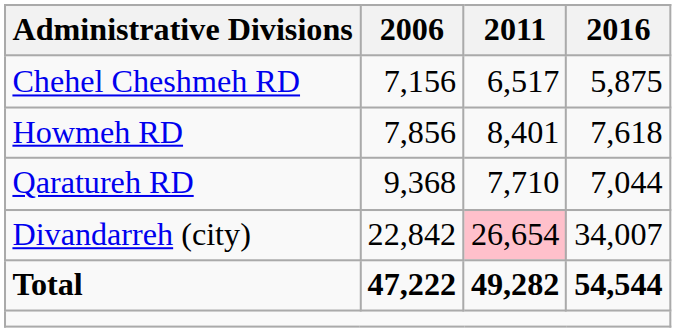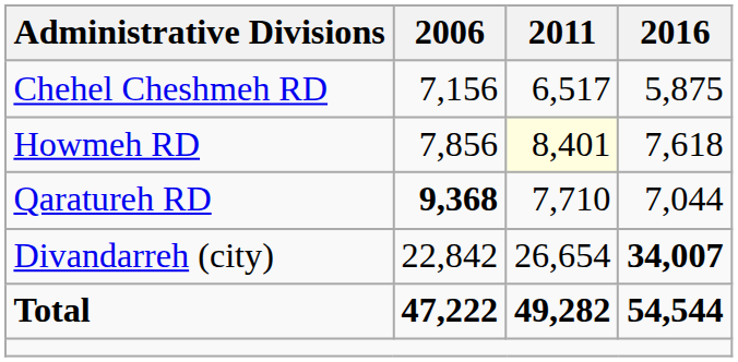Howmeh RD | 2011: no background -> lightyellow background
Qaratureh RD | 2006: normal -> bold
Divandarreh (city) | 2011: pink background -> no background
Divandarreh (city) | 2016: normal -> bold
